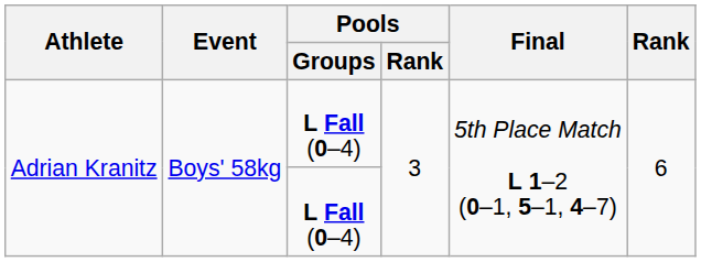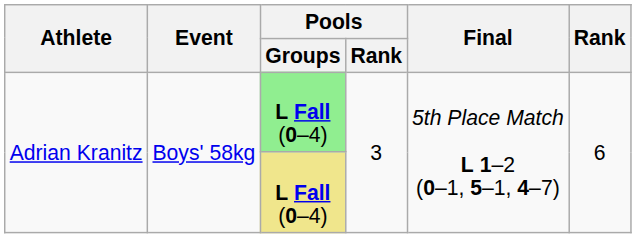row 3 | Pools / Groups: no background -> lightgreen background
row 4 | Pools / Groups: no background -> khaki background
